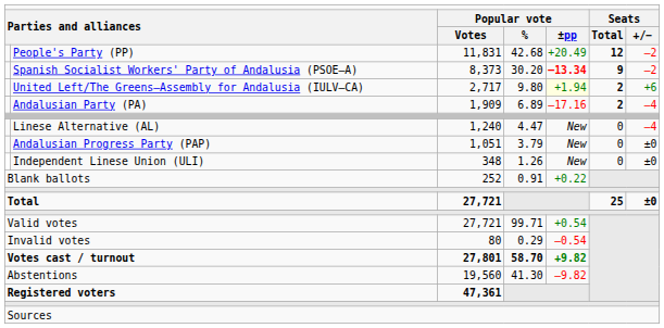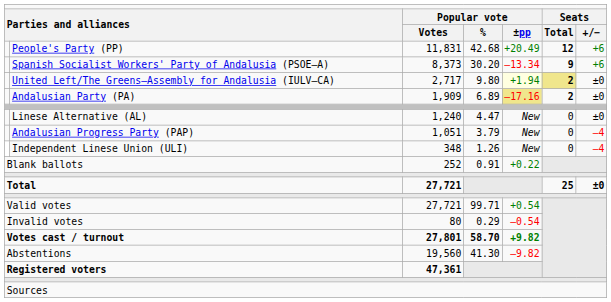People's Party (PP) | column 7: –2 -> +6
Spanish Socialist Workers' Party of Andalusia (PSOE–A) | column 5: bold -> normal
Spanish Socialist Workers' Party of Andalusia (PSOE–A) | column 7: –2 -> +6
United Left/The Greens–Assembly for Andalusia (IULV–CA) | column 6: no background -> khaki background
United Left/The Greens–Assembly for Andalusia (IULV–CA) | column 7: +6 -> ±0
Andalusian Party (PA) | column 5: no background -> khaki background
Andalusian Party (PA) | column 7: –4 -> ±0
Linese Alternative (AL) | column 7: –4 -> ±0
Andalusian Progress Party (PAP) | column 7: ±0 -> –4
Independent Linese Union (ULI) | column 7: ±0 -> –4
